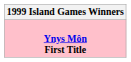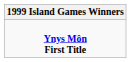row 2 | column 1: pink background -> no background
